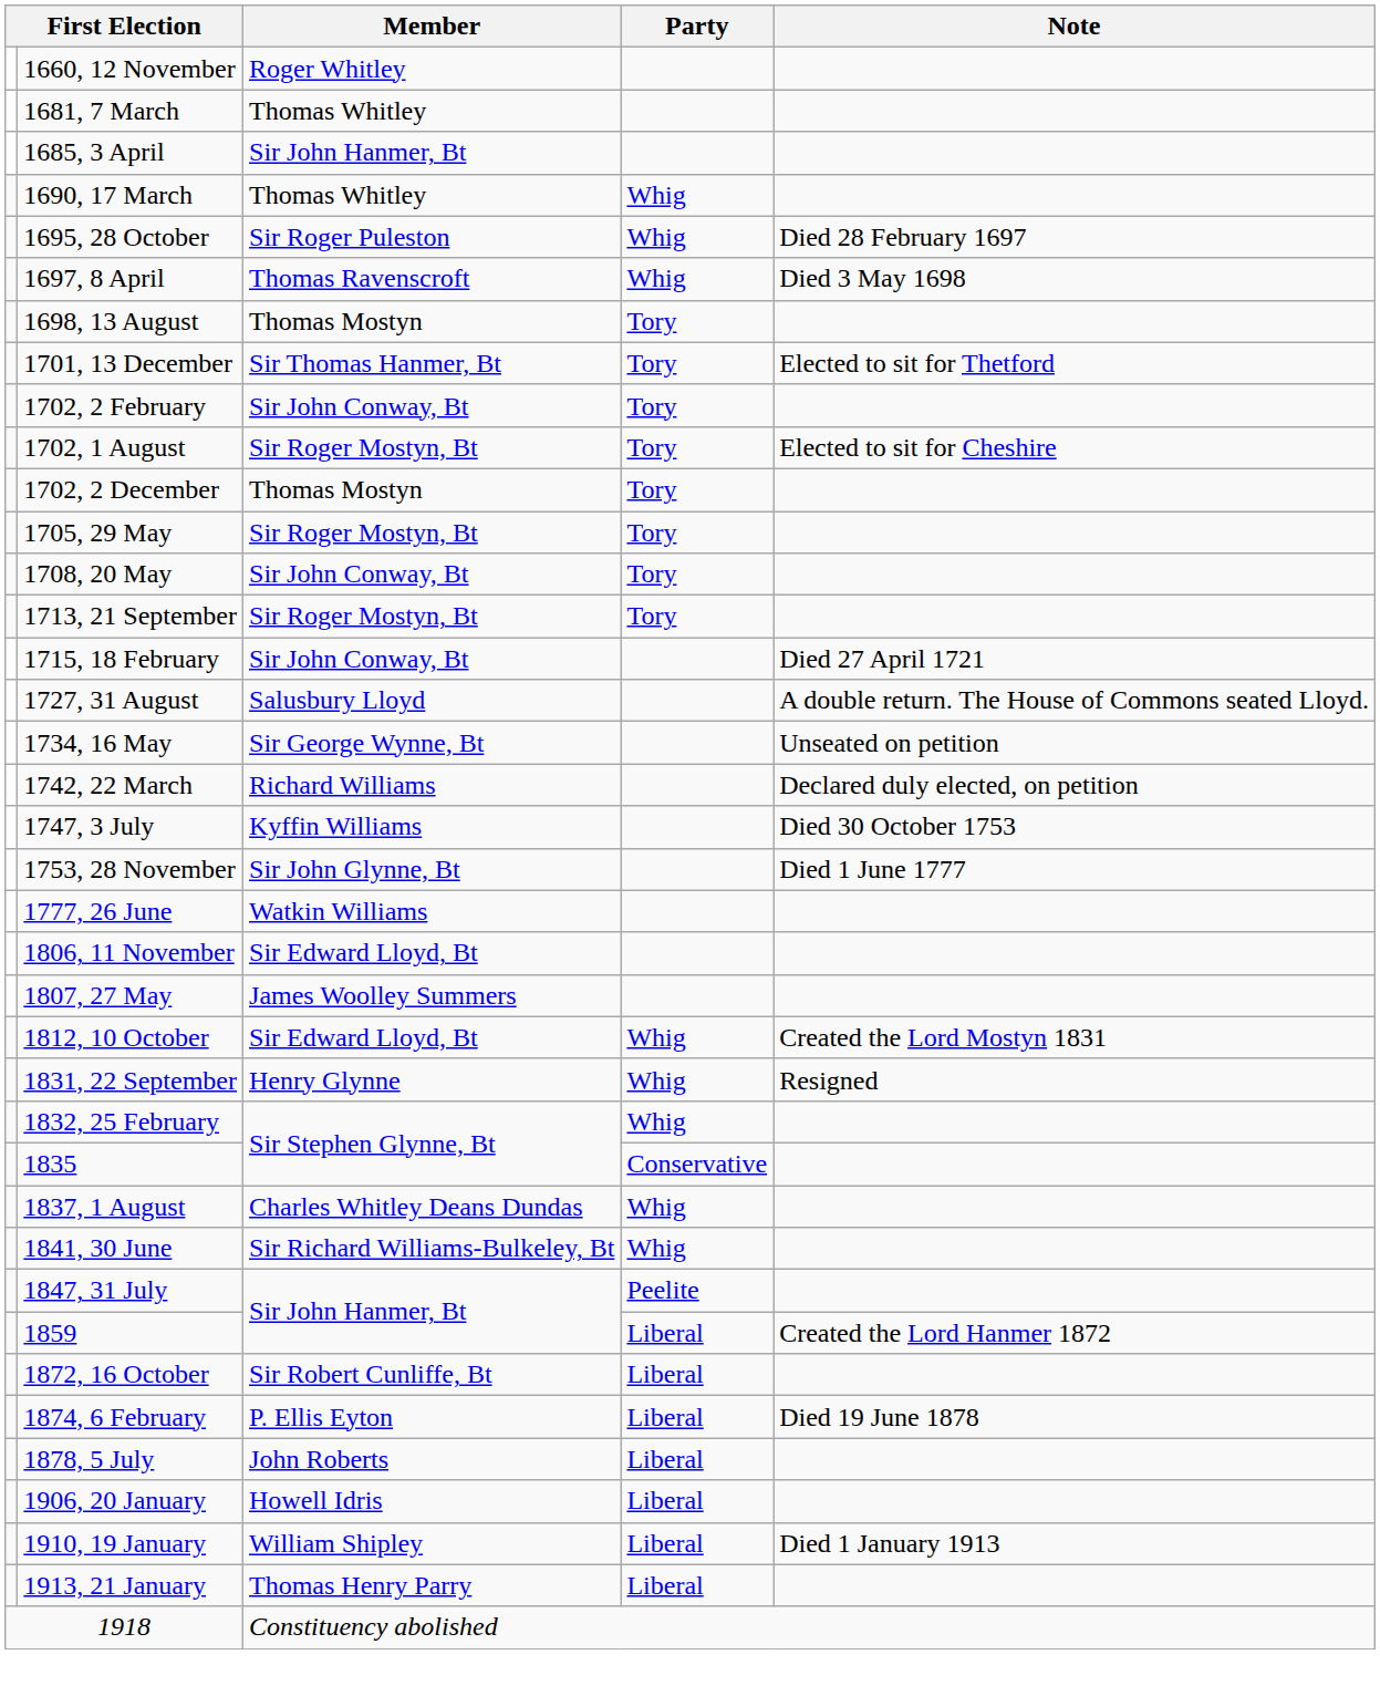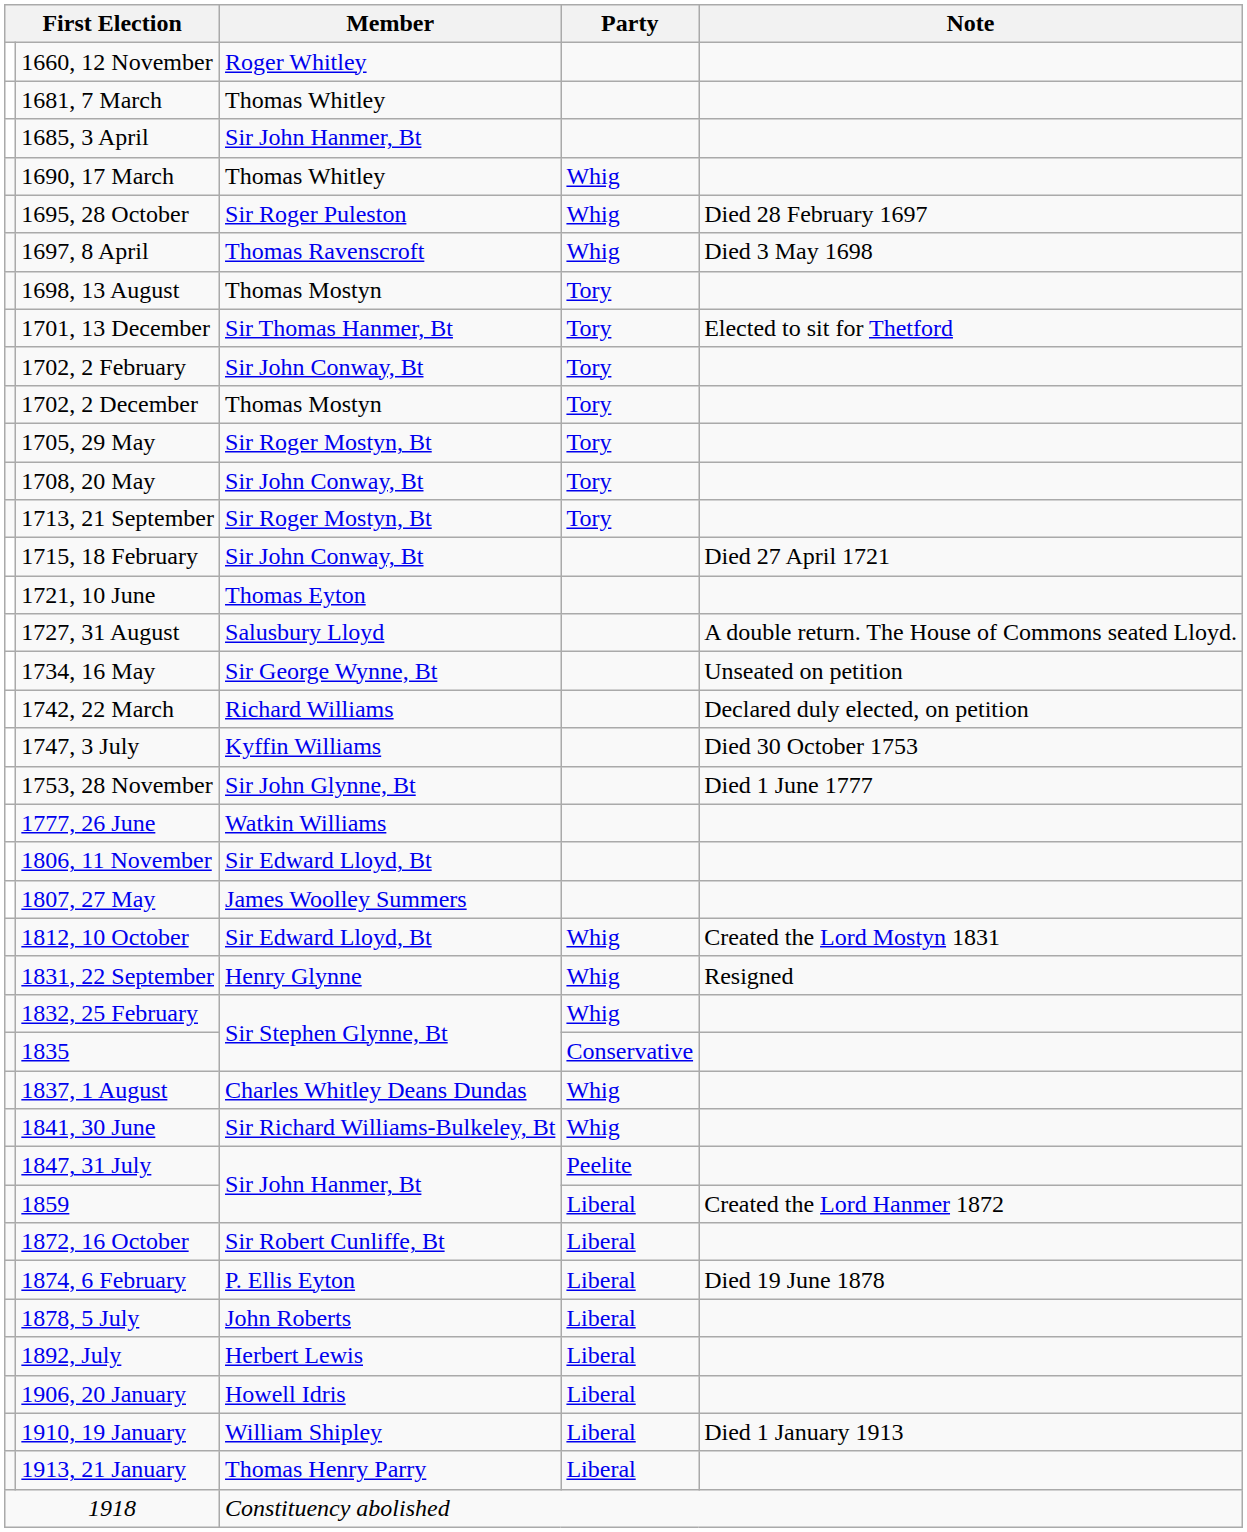- row: 1702, 1 August | Sir Roger Mostyn, Bt | Tory | Elected to sit for Cheshire
+ row: 1721, 10 June | Thomas Eyton
+ row: 1892, July | Herbert Lewis | Liberal
